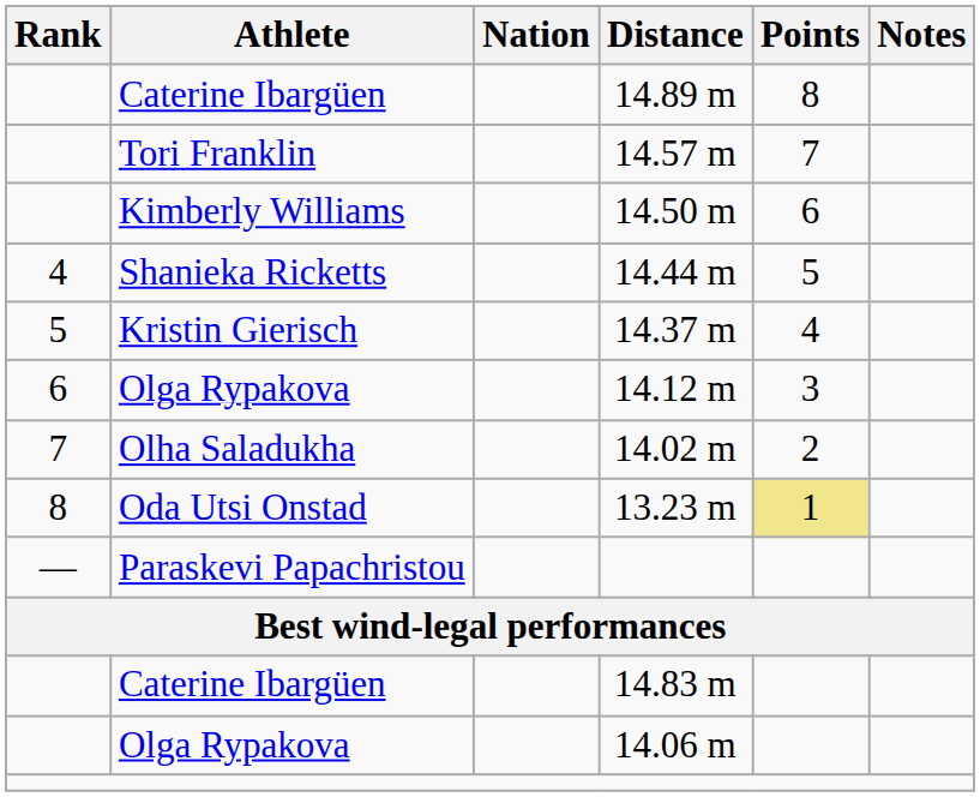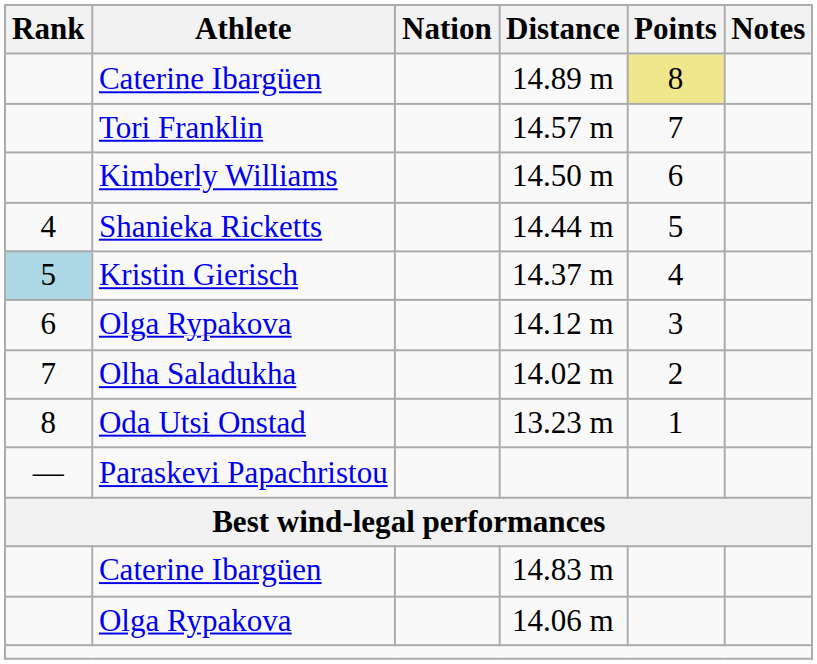14.89 m | Points: no background -> khaki background
14.37 m | Rank: no background -> lightblue background
13.23 m | Points: khaki background -> no background
